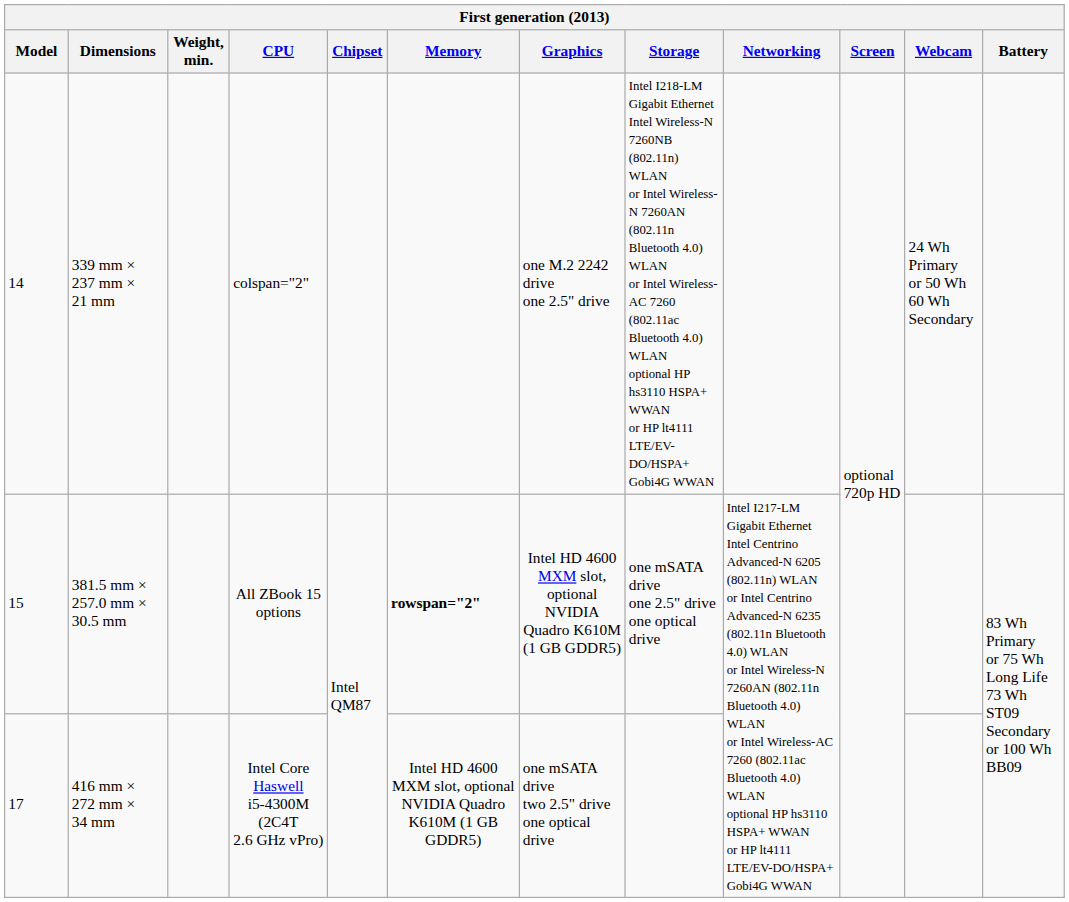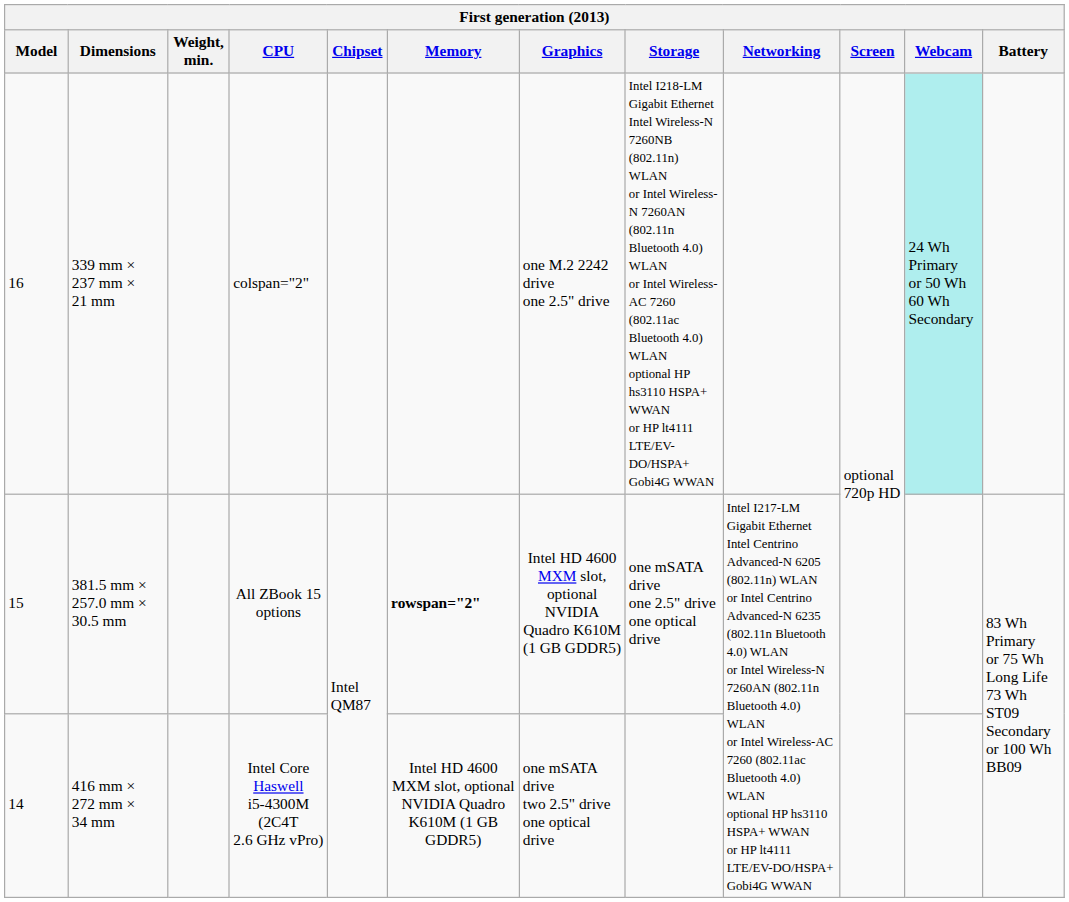339 mm × 237 mm × 21 mm | Model: 14 -> 16
339 mm × 237 mm × 21 mm | Webcam: no background -> paleturquoise background
416 mm × 272 mm × 34 mm | Model: 17 -> 14
